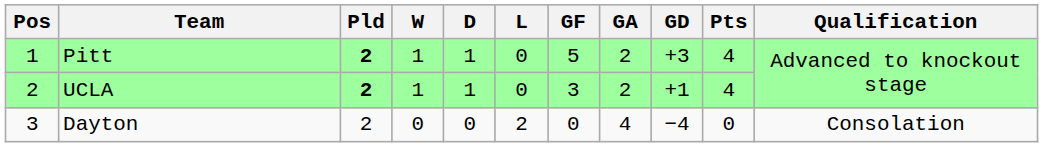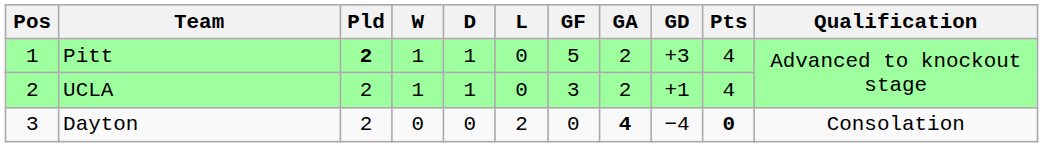UCLA | Pld: bold -> normal
Dayton | GA: normal -> bold
Dayton | Pts: normal -> bold
